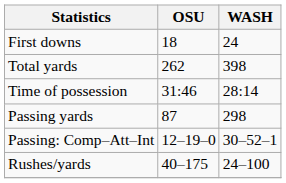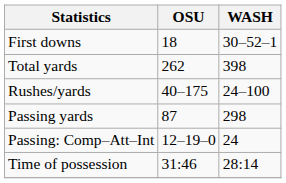First downs | WASH: 24 -> 30–52–1
rows swapped: Rushes/yards <-> Time of possession
Passing: Comp–Att–Int | WASH: 30–52–1 -> 24
